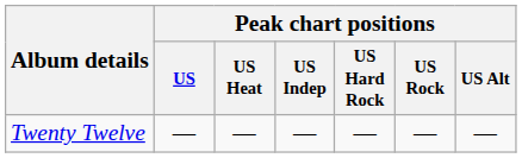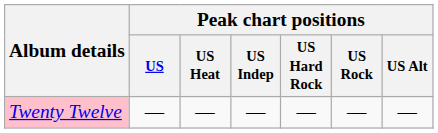Twenty Twelve | Album details: no background -> pink background
